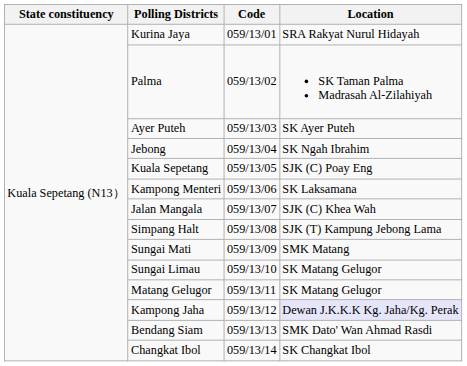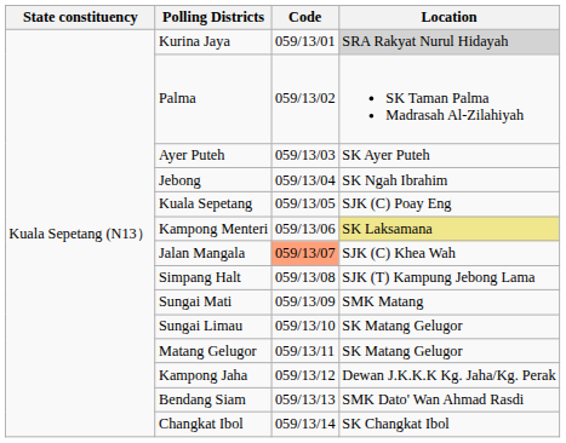Kurina Jaya | Location: no background -> lightgrey background
Kampong Menteri | Location: no background -> khaki background
Jalan Mangala | Code: no background -> lightsalmon background
Kampong Jaha | Location: lavender background -> no background
